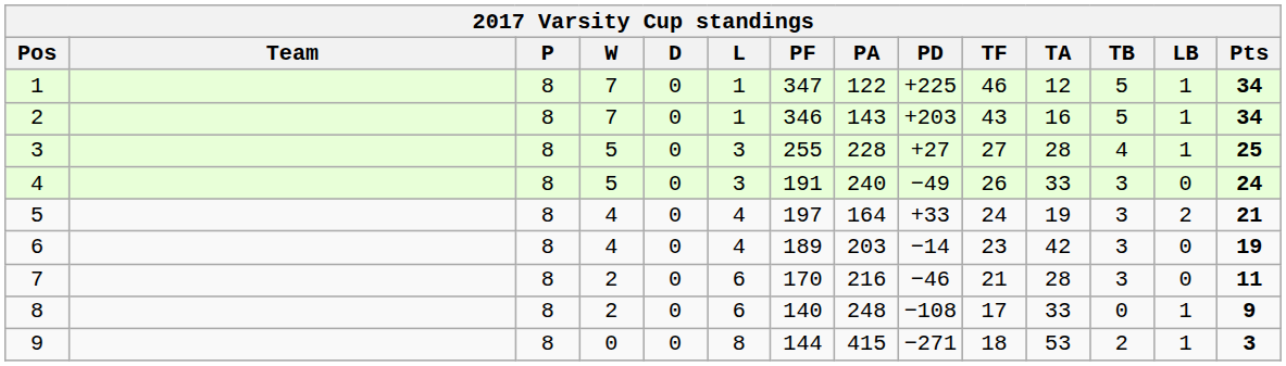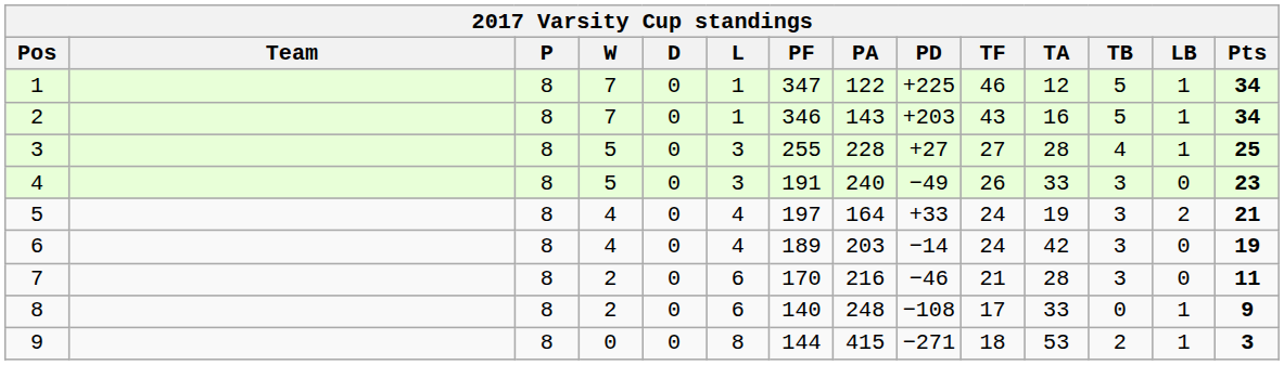row 6 | Pts: 24 -> 23
row 8 | TF: 23 -> 24
